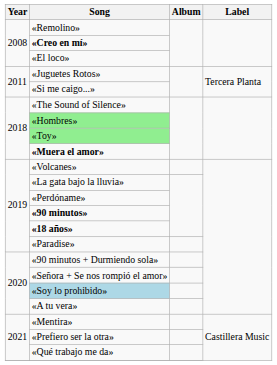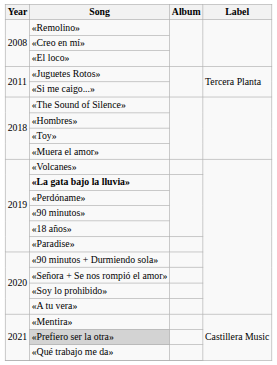«Creo en mí» | Song: bold -> normal
«Hombres» | Song: lightgreen background -> no background
«Toy» | Song: lightgreen background -> no background
«Muera el amor» | Song: bold -> normal
«La gata bajo la lluvia» | Song: normal -> bold
«90 minutos» | Song: bold -> normal
«18 años» | Song: bold -> normal
«Soy lo prohibido» | Song: lightblue background -> no background
«Prefiero ser la otra» | Song: no background -> lightgrey background
